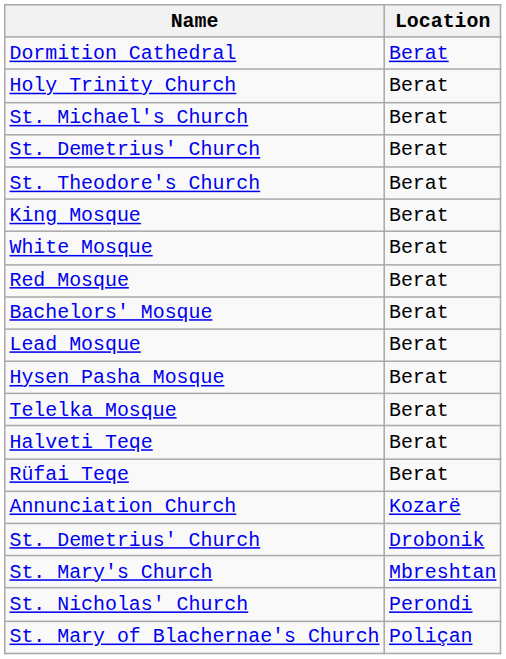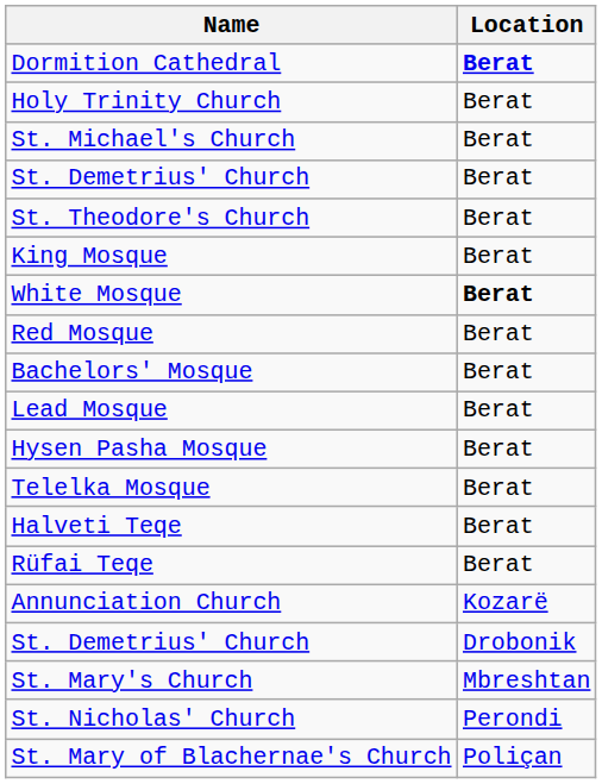row 2 | Location: normal -> bold
row 8 | Location: normal -> bold
